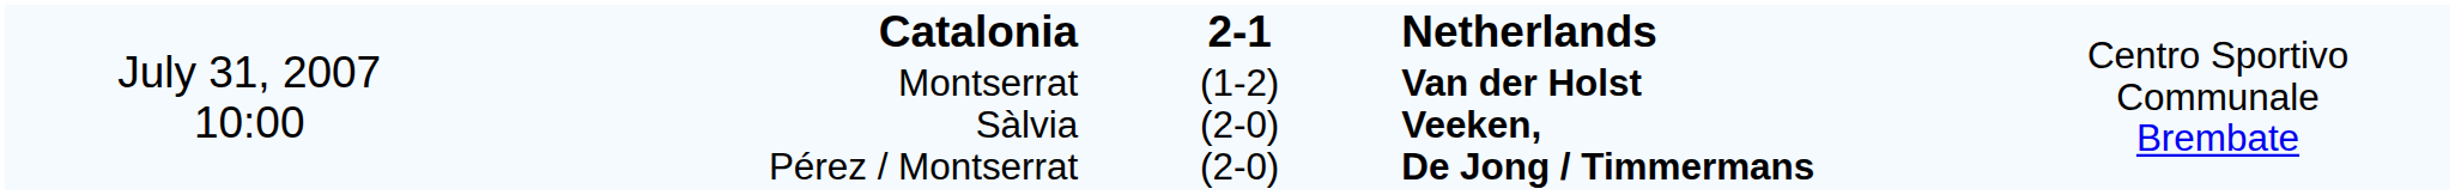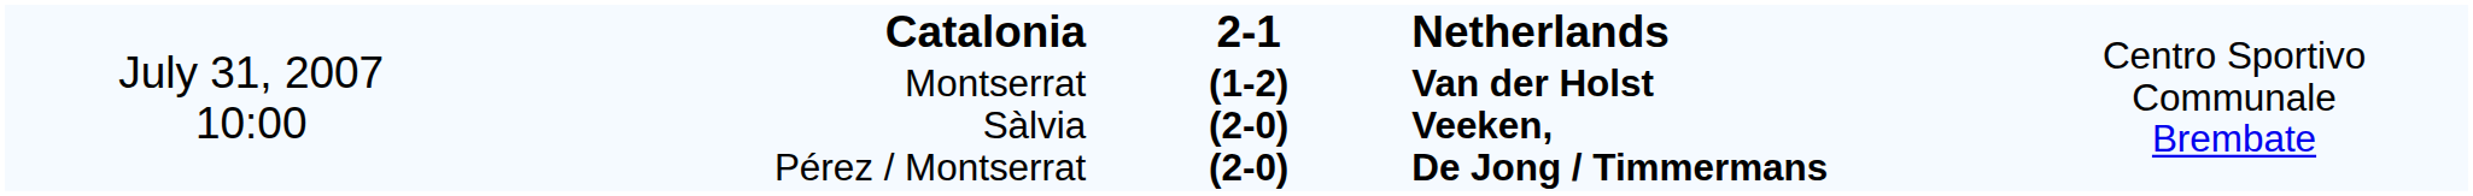Montserrat Sàlvia Pérez / Montserrat | column 3: normal -> bold
